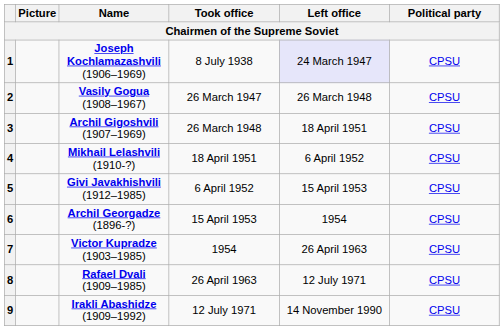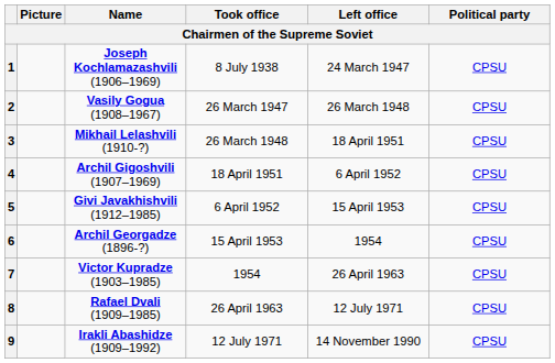1 | Left office: lavender background -> no background
3 | Name: Archil Gigoshvili (1907–1969) -> Mikhail Lelashvili (1910-?)
4 | Name: Mikhail Lelashvili (1910-?) -> Archil Gigoshvili (1907–1969)
